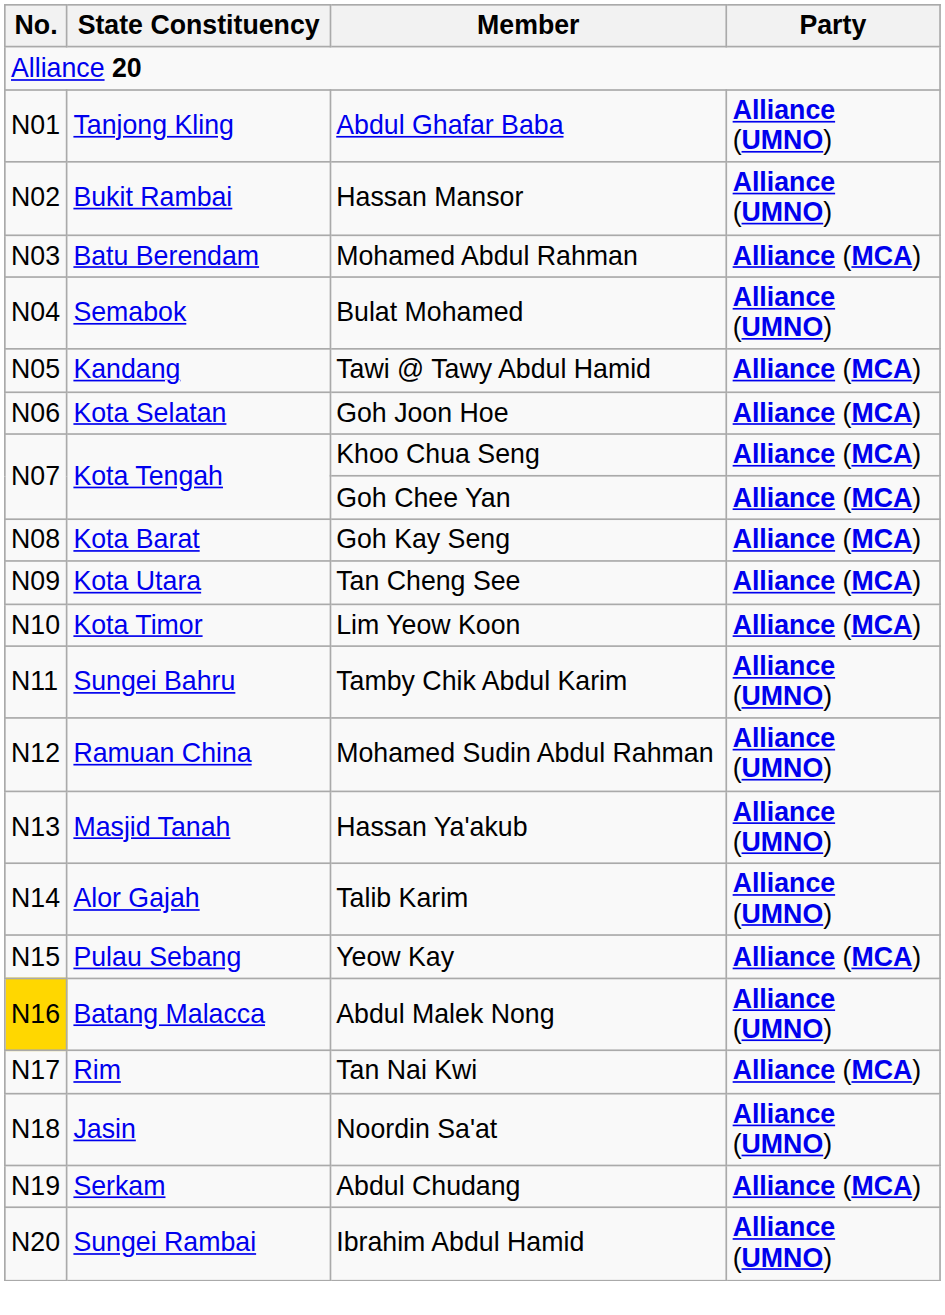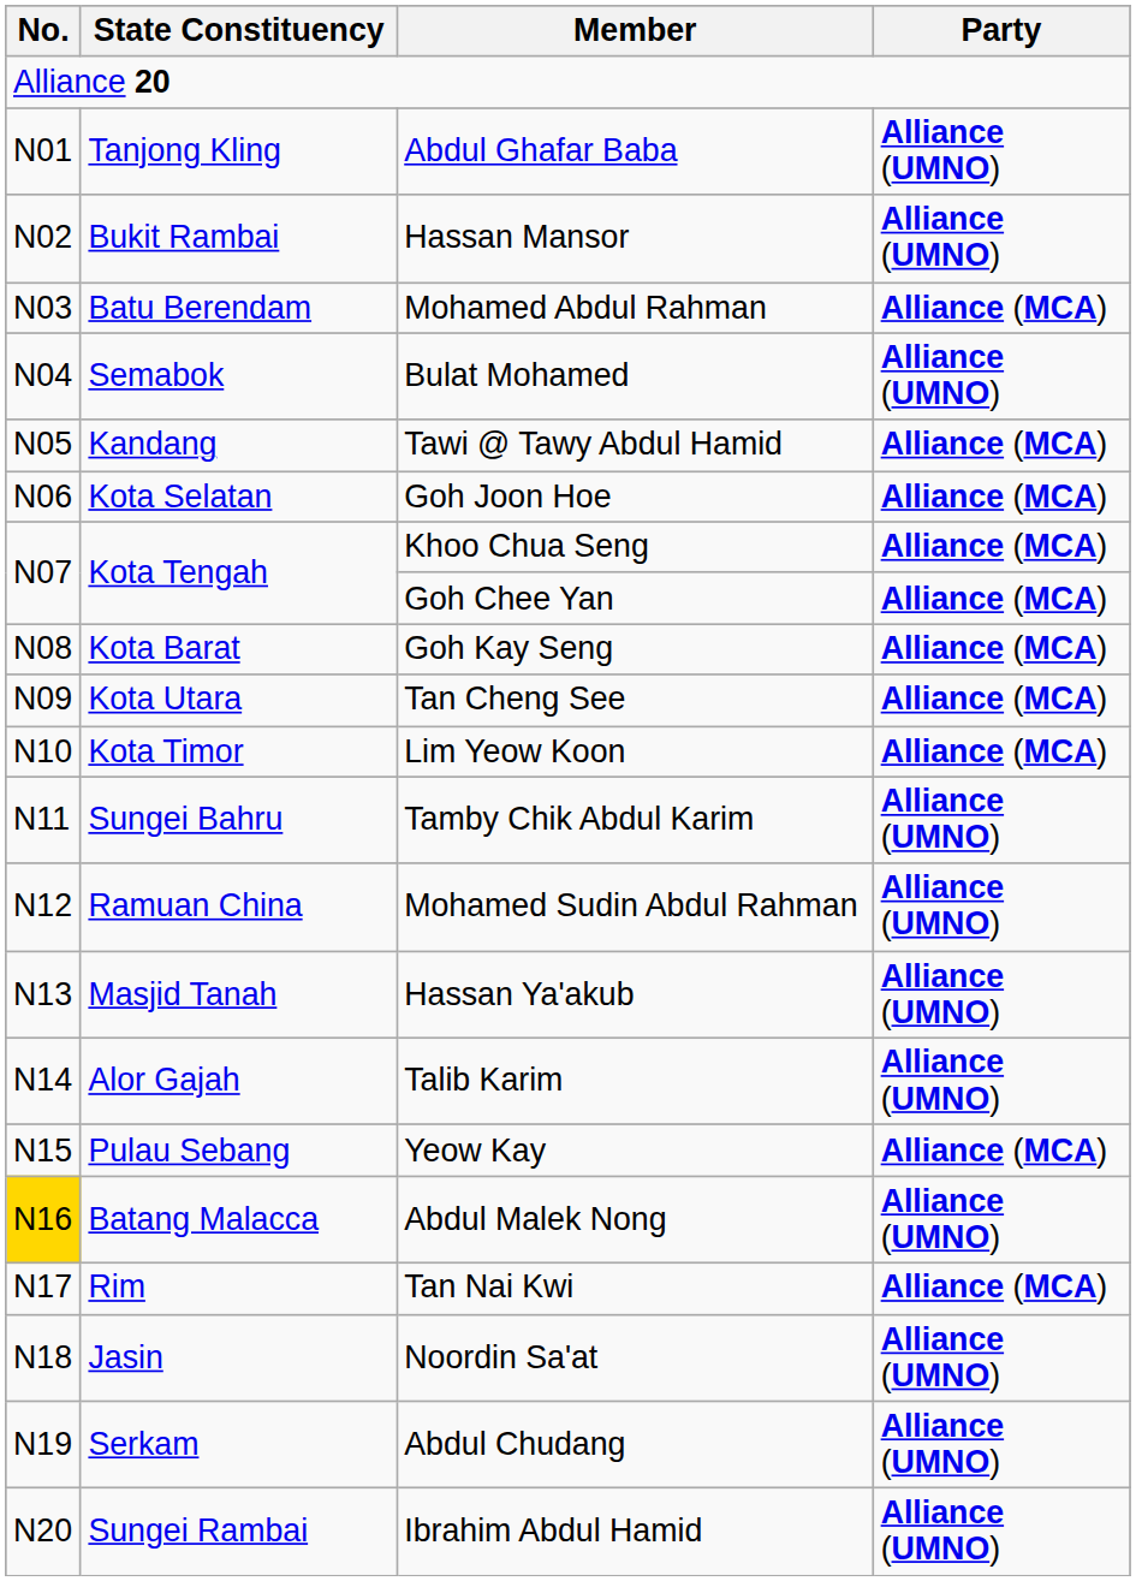Abdul Chudang | Party: Alliance (MCA) -> Alliance (UMNO)
